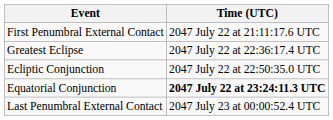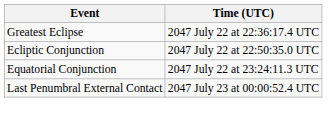- row: First Penumbral External Contact | 2047 July 22 at 21:11:17.6 UTC
Equatorial Conjunction | Time (UTC): bold -> normal
